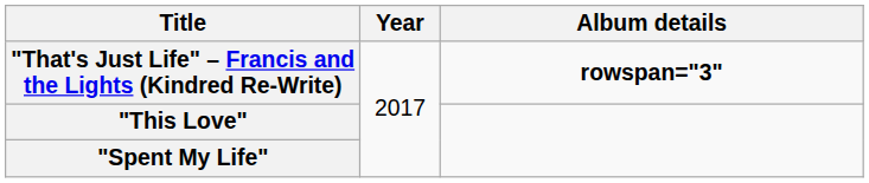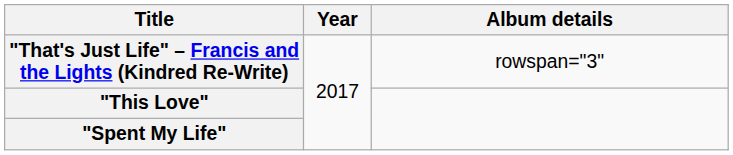row 2 | Album details: bold -> normal
